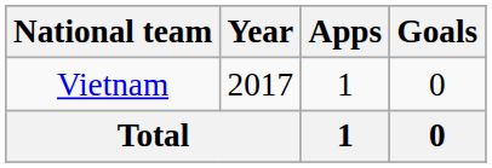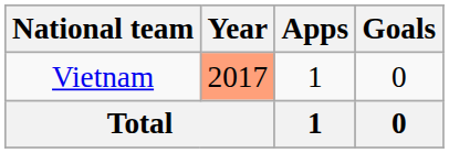Vietnam | Year: no background -> lightsalmon background
